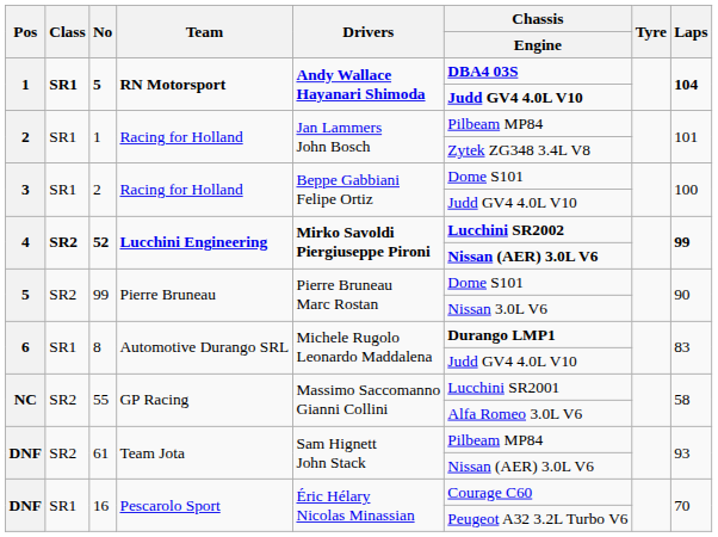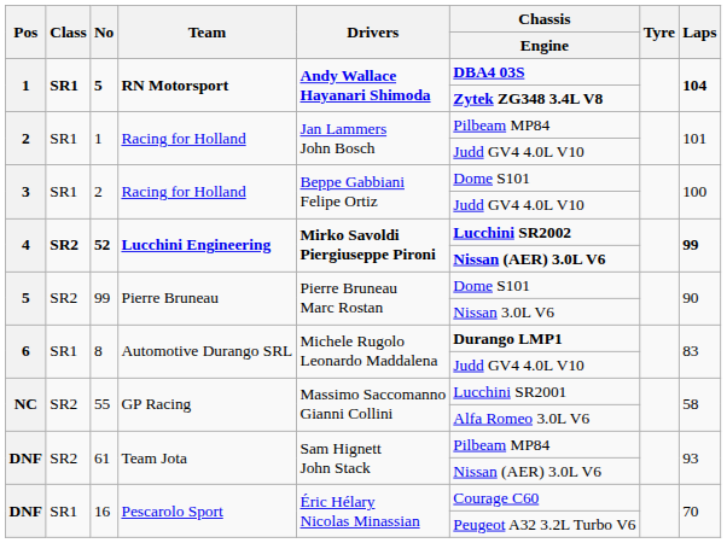row 4 | Chassis / Engine: Judd GV4 4.0L V10 -> Zytek ZG348 3.4L V8
row 6 | Chassis / Engine: Zytek ZG348 3.4L V8 -> Judd GV4 4.0L V10
